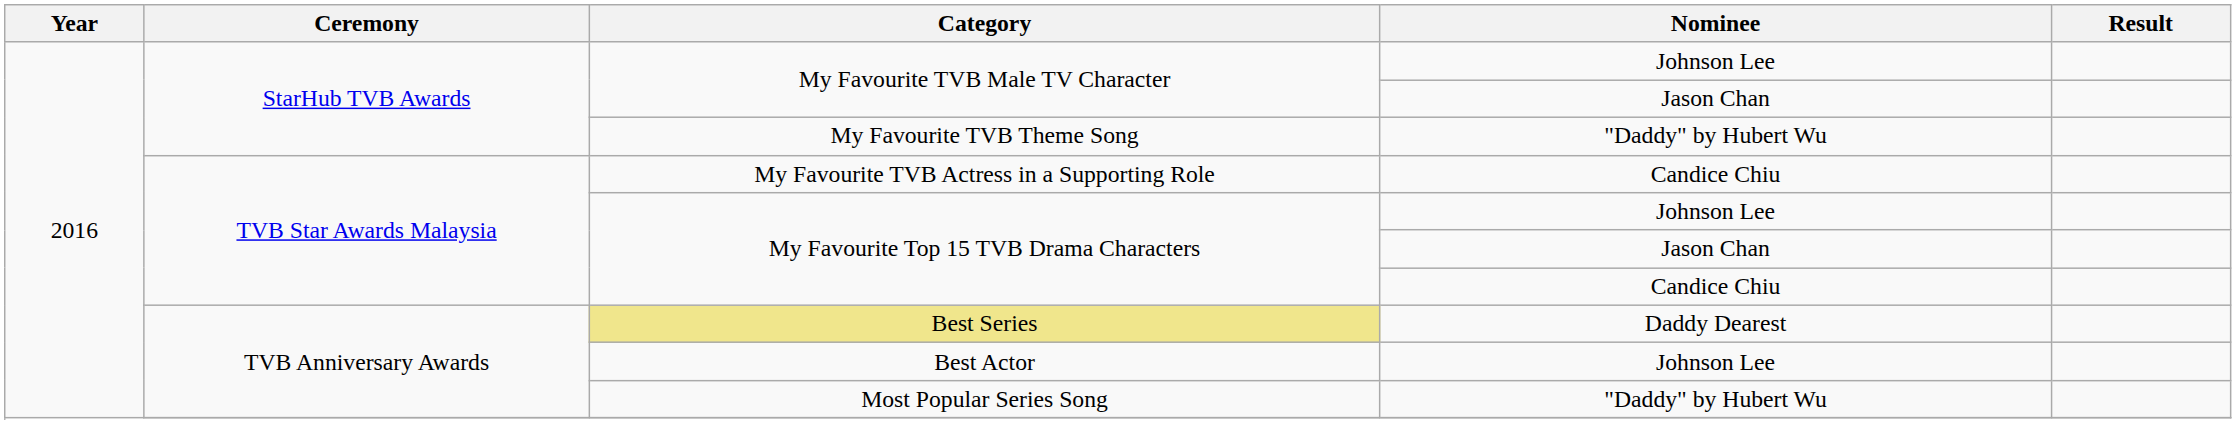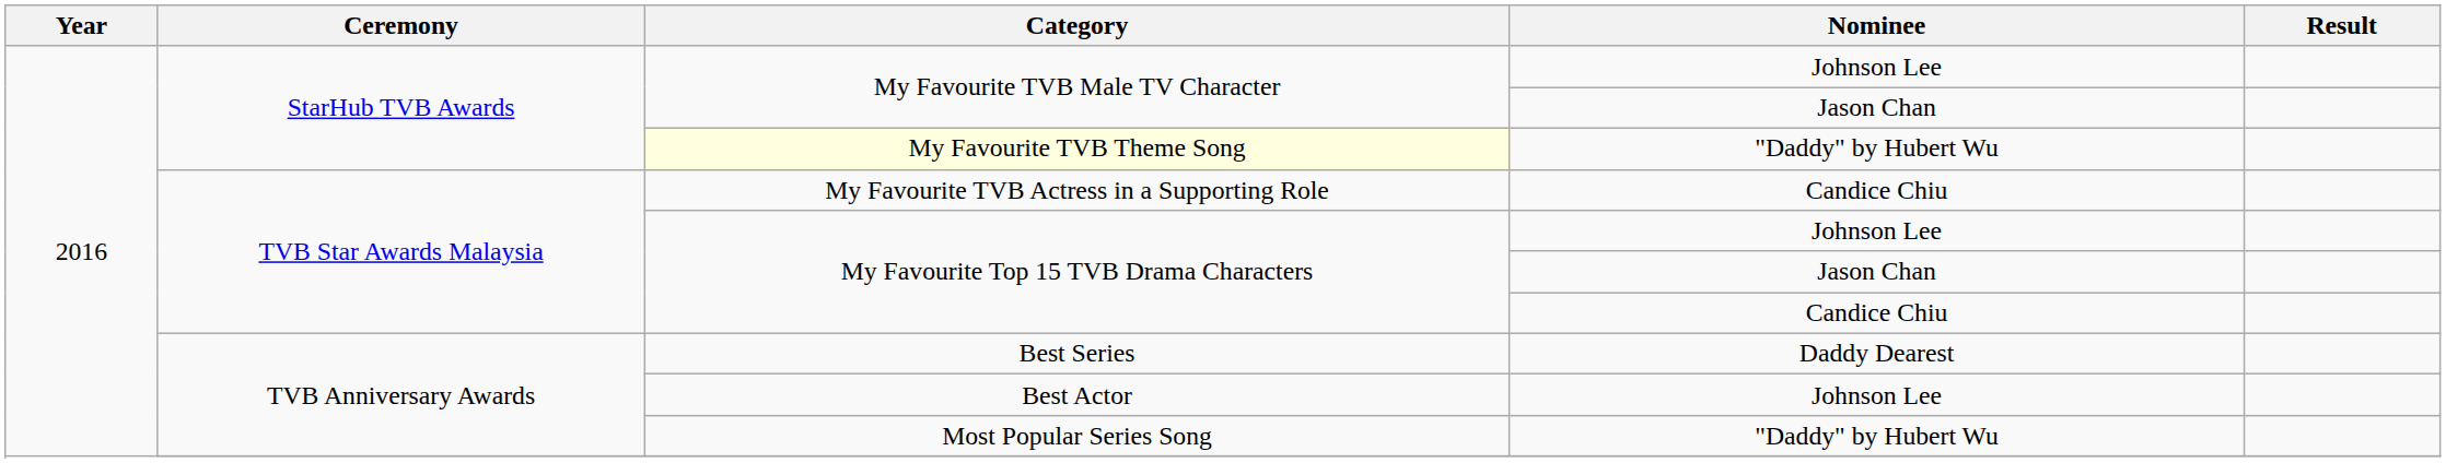My Favourite TVB Theme Song | Category: no background -> lightyellow background
Best Series | Category: khaki background -> no background
